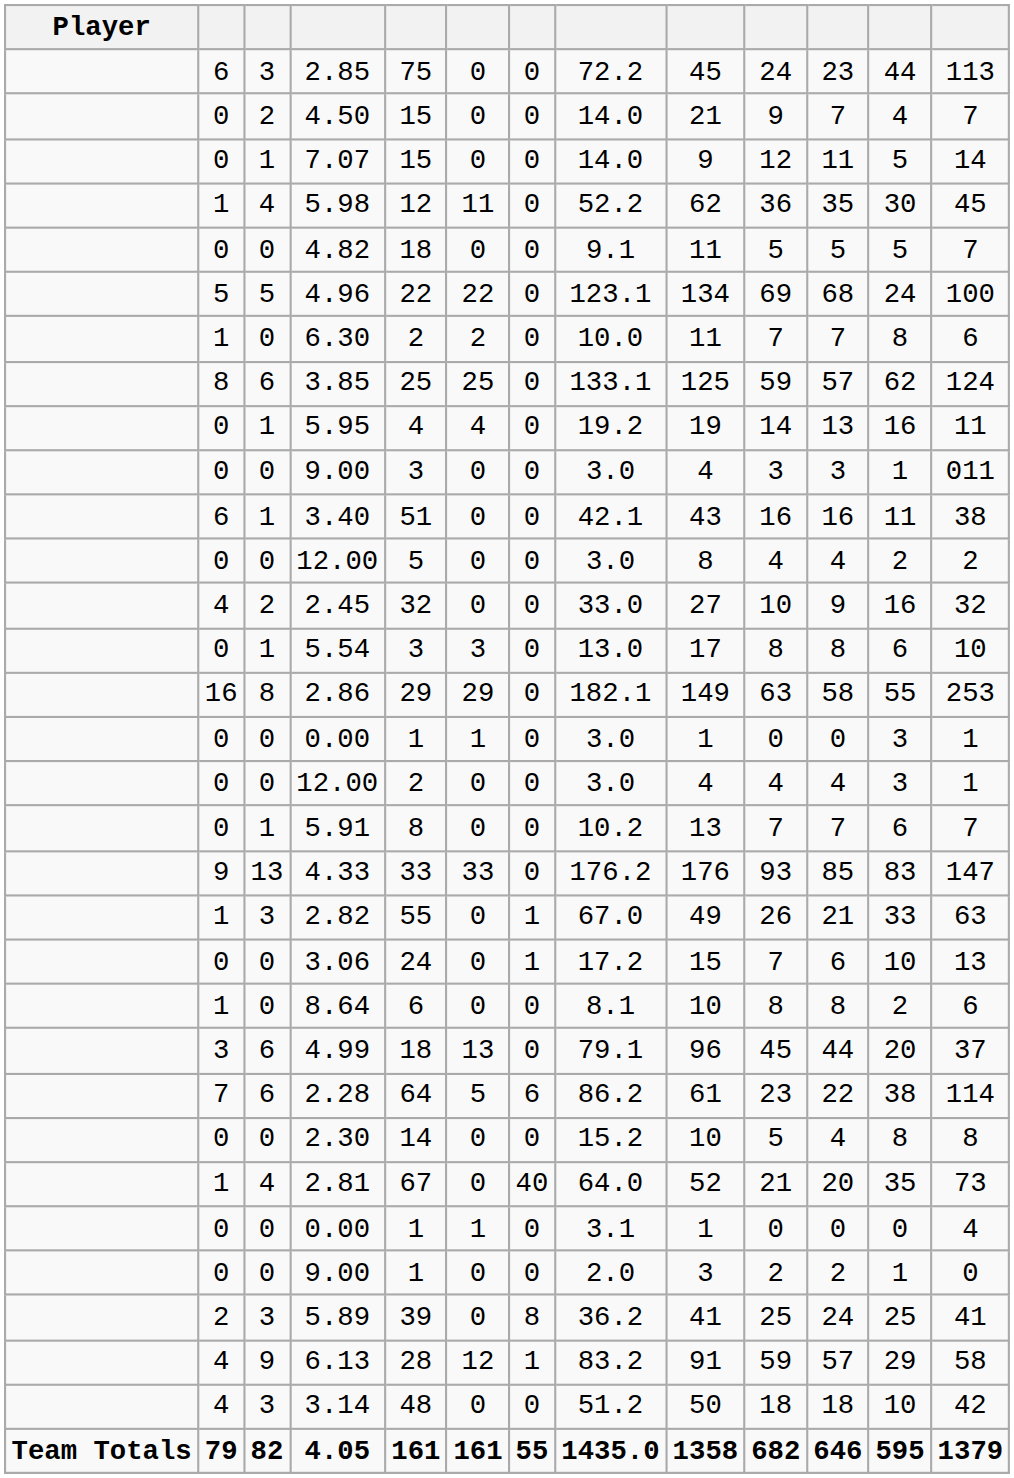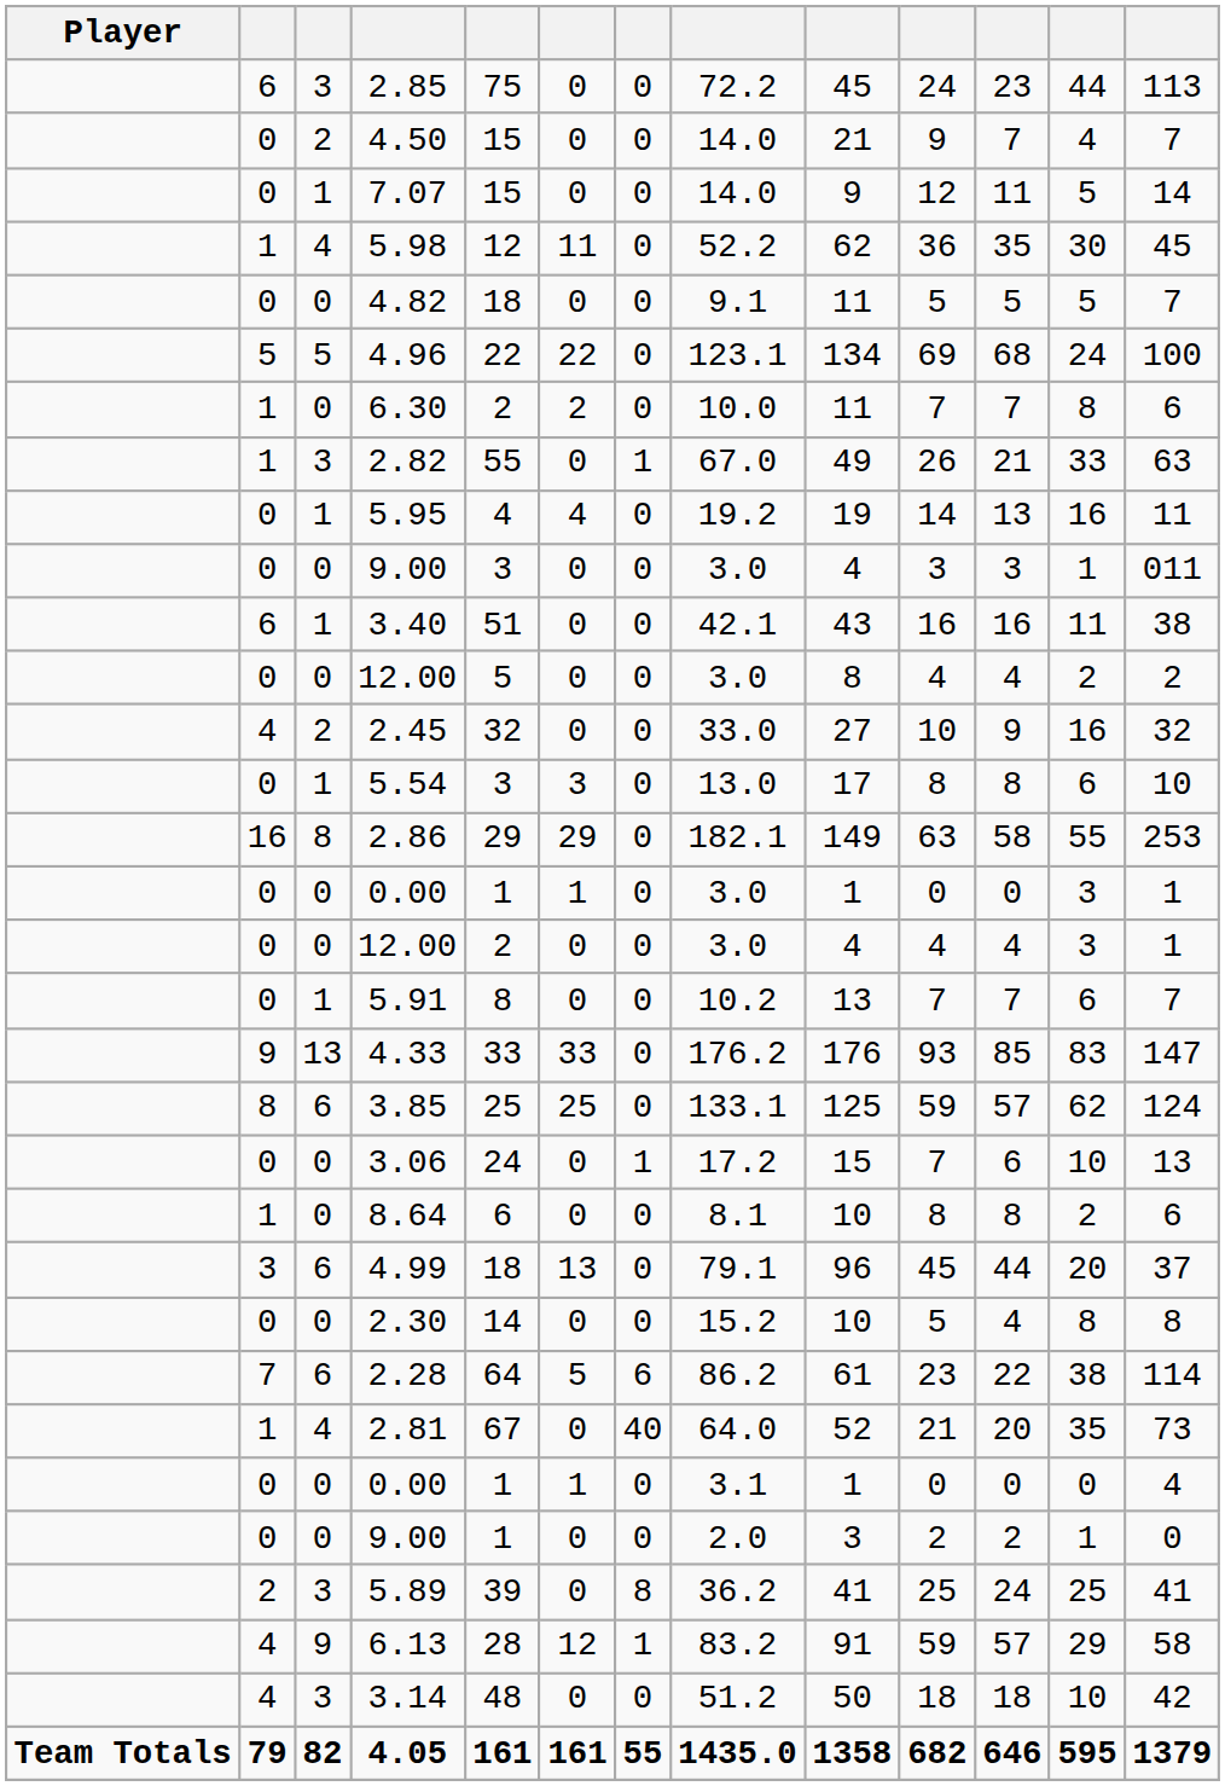rows swapped: 3.85 <-> 2.82
rows swapped: 2.30 <-> 2.28
